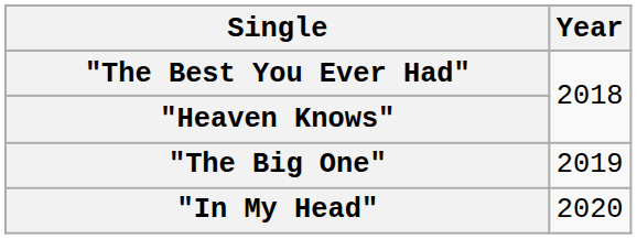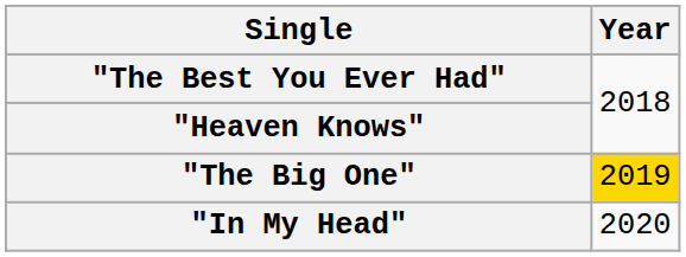"The Big One" | Year: no background -> gold background
